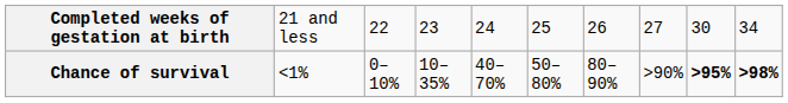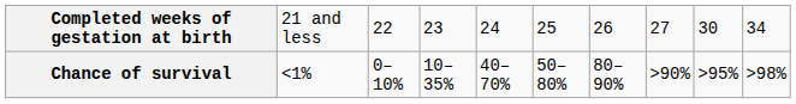Chance of survival | column 9: bold -> normal
Chance of survival | column 10: bold -> normal
